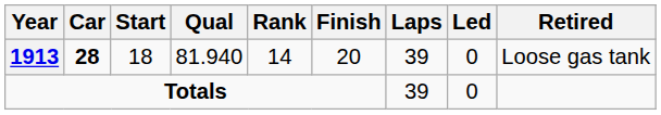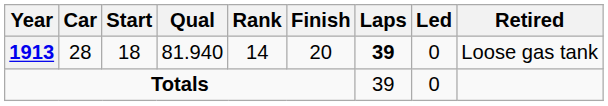1913 | Car: bold -> normal
1913 | Laps: normal -> bold
